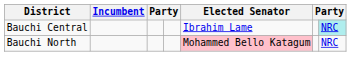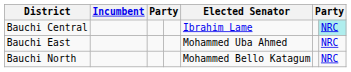+ row: Bauchi East | Mohammed Uba Ahmed | NRC
Bauchi North | Elected Senator: pink background -> no background
